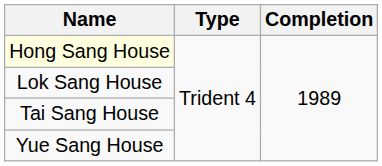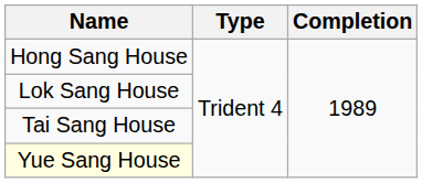Hong Sang House | Name: lightyellow background -> no background
Yue Sang House | Name: no background -> lightyellow background
